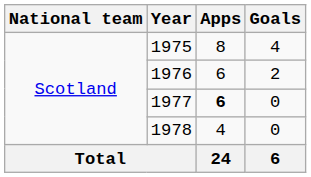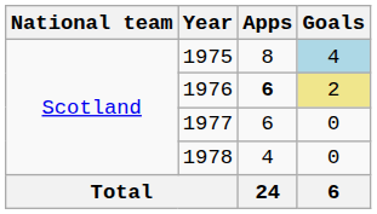1975 | Goals: no background -> lightblue background
1976 | Apps: normal -> bold
1976 | Goals: no background -> khaki background
1977 | Apps: bold -> normal
